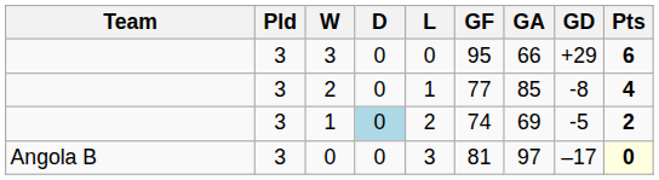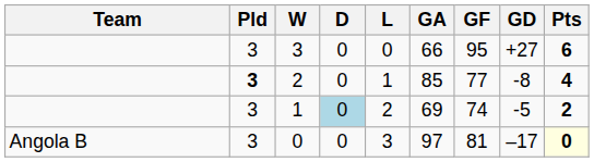columns swapped: GF <-> GA
row 2 | GD: +29 -> +27
row 3 | Pld: normal -> bold
